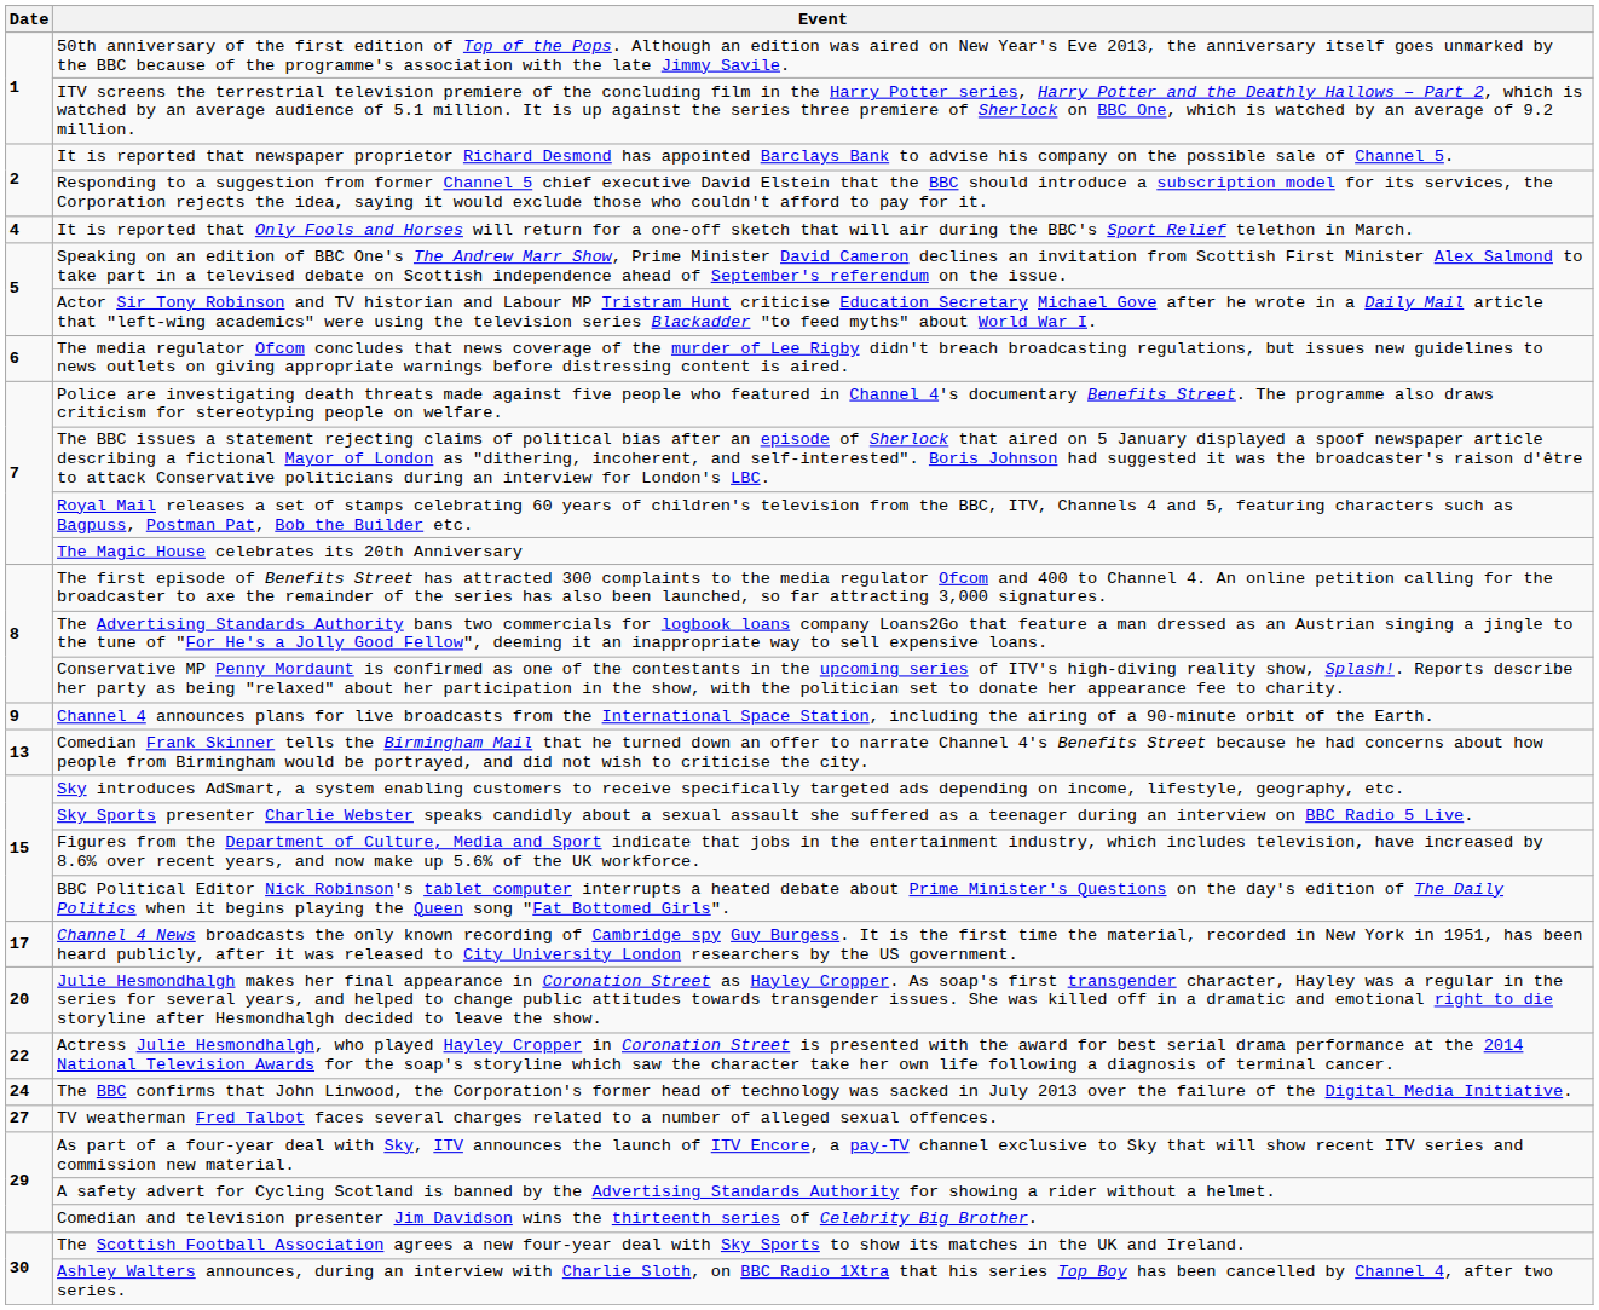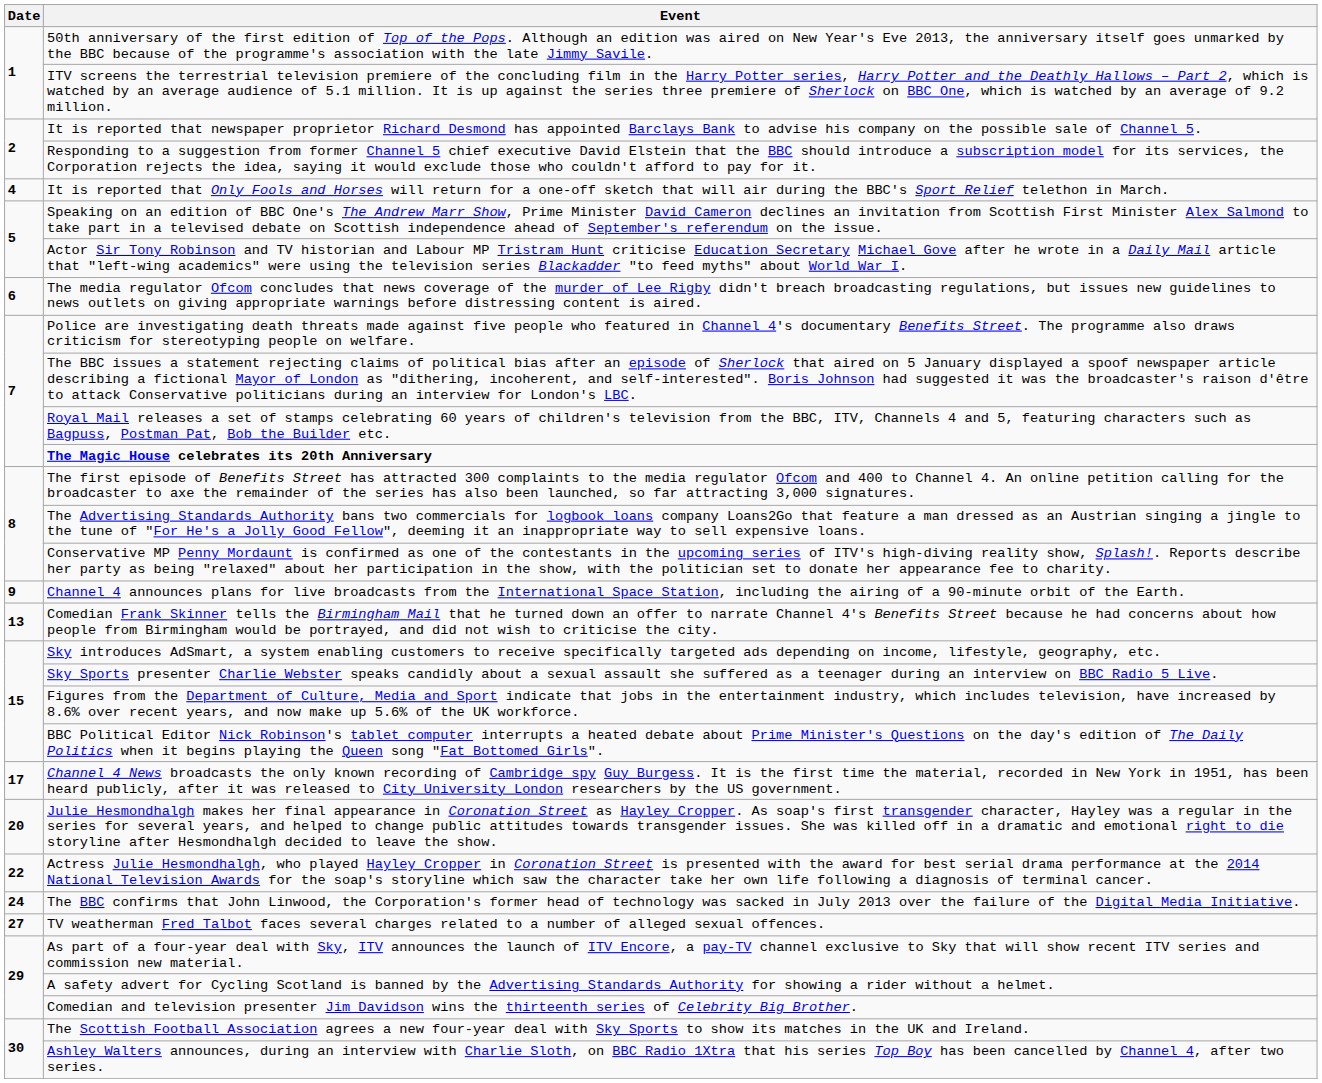The Magic House celebrates its 20th Anniversary | Event: normal -> bold
